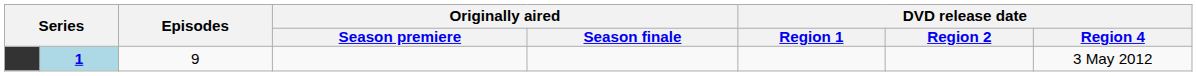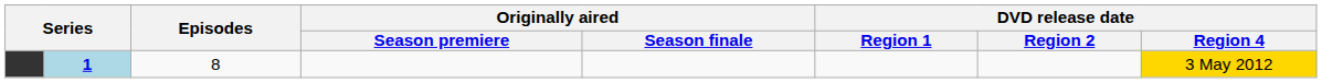row 3 | Episodes: 9 -> 8
row 3 | DVD release date / Region 4: no background -> gold background
